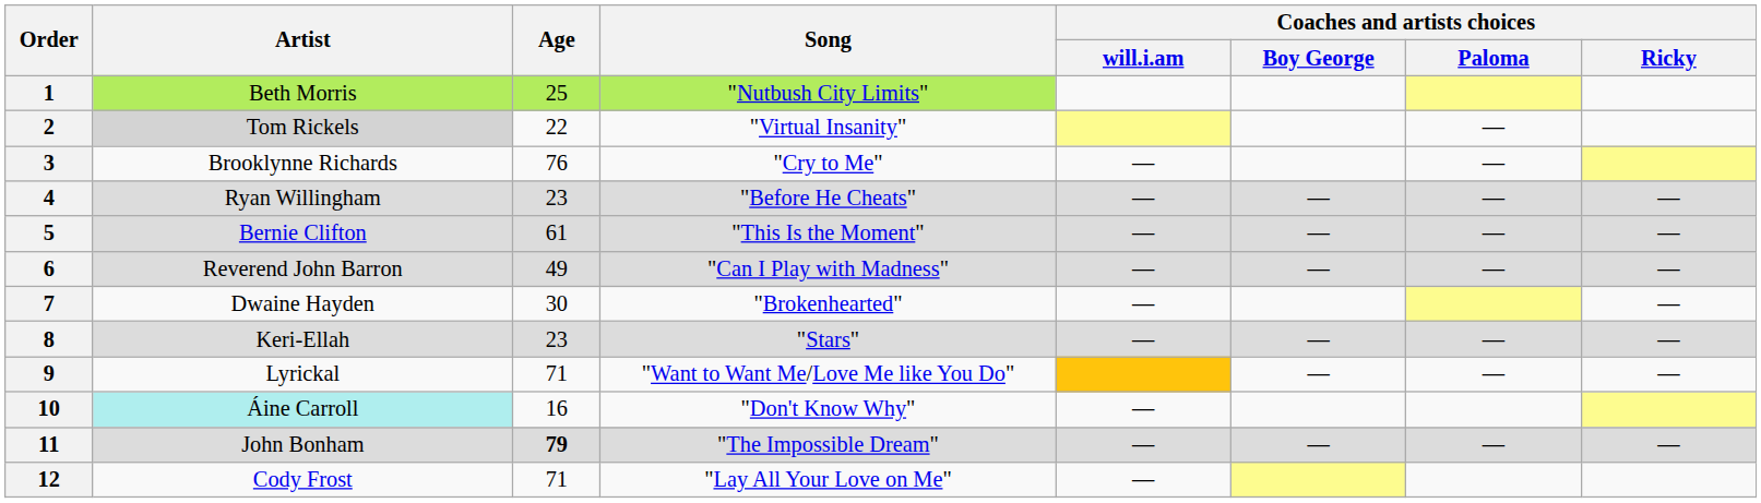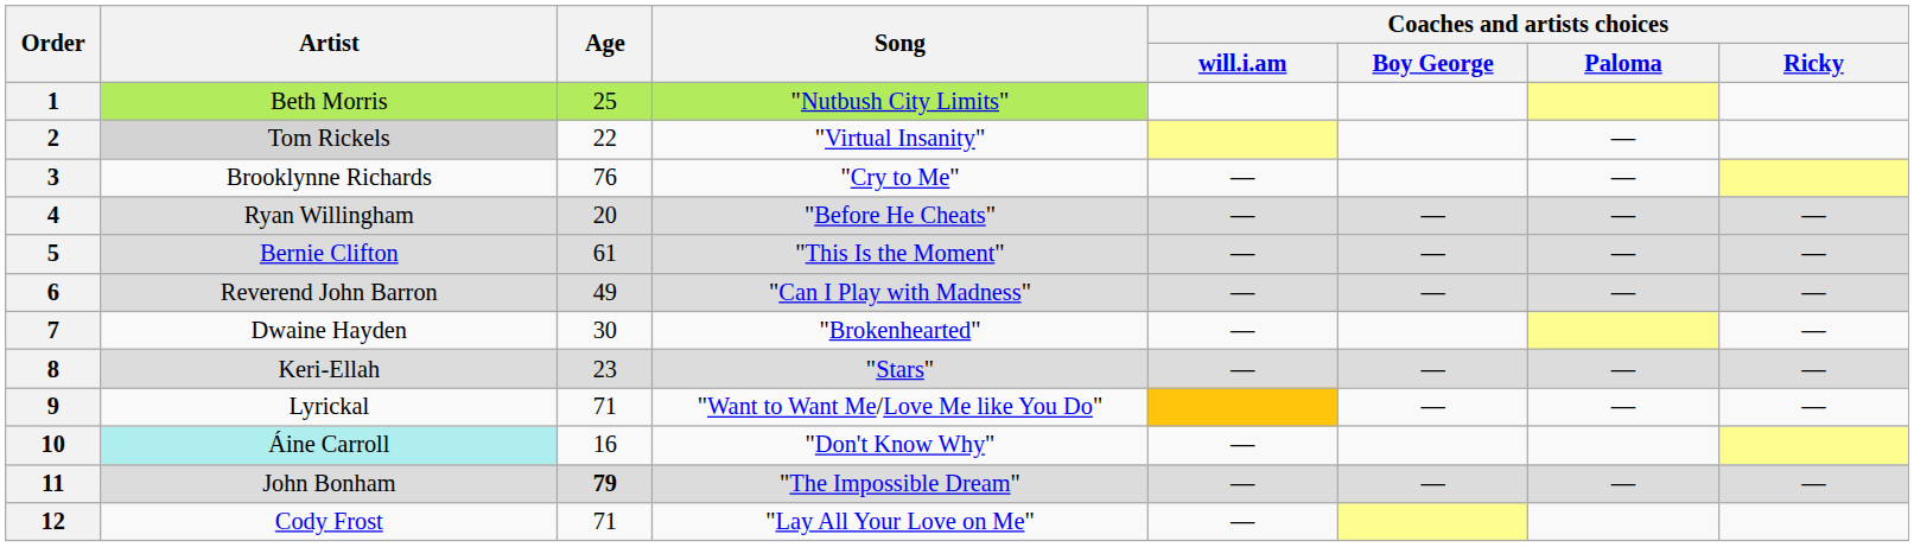4 | Age: 23 -> 20
